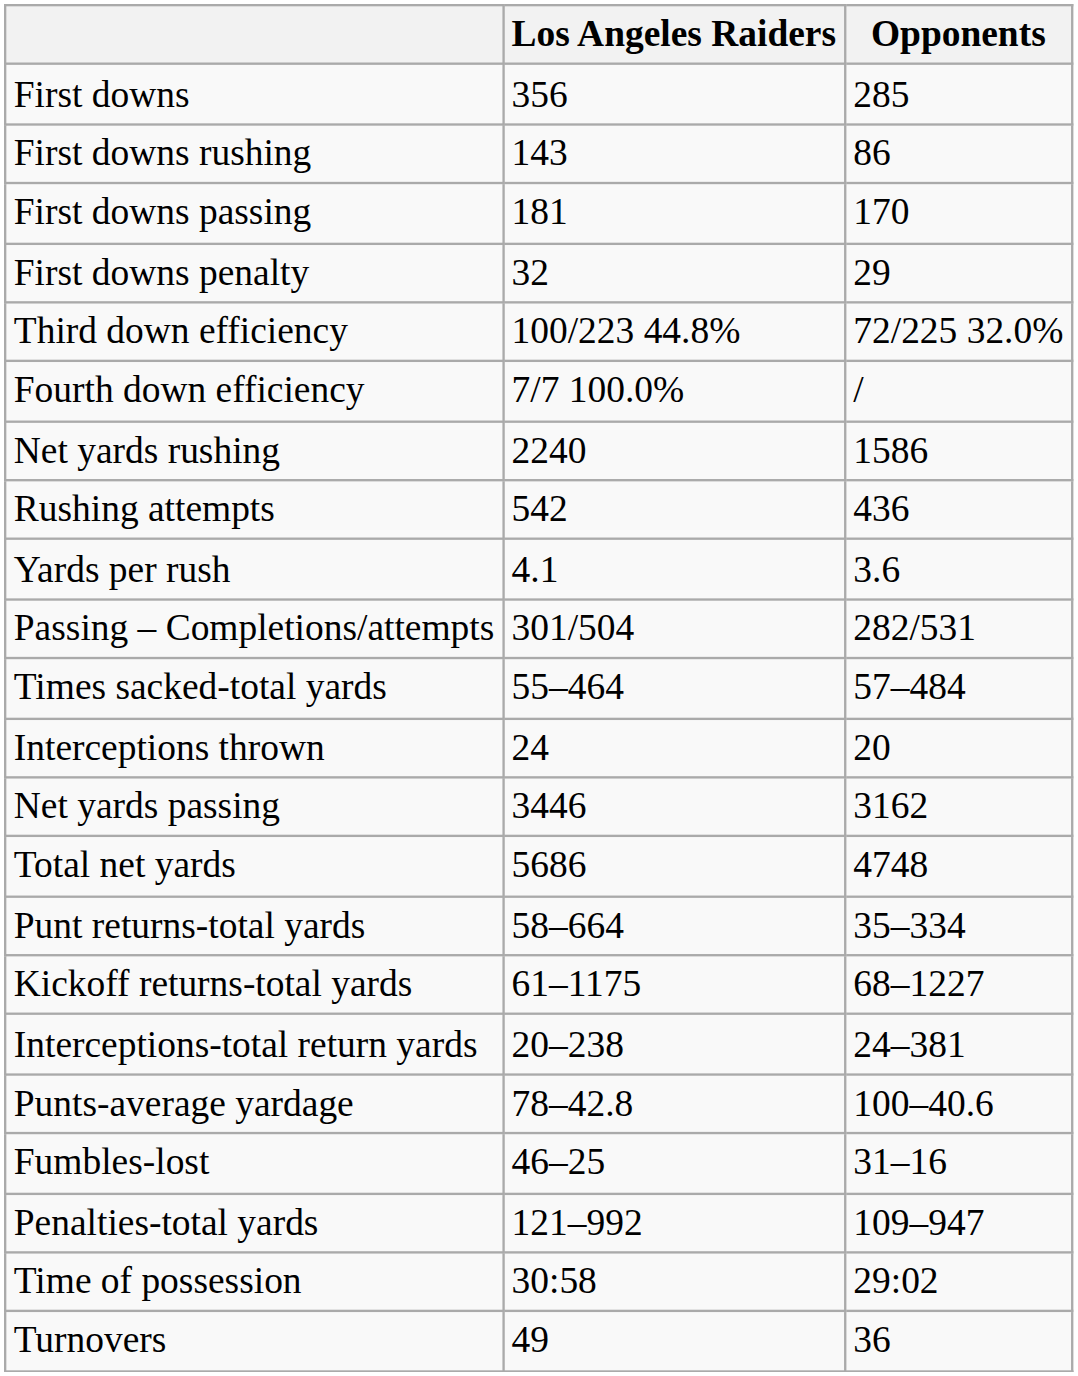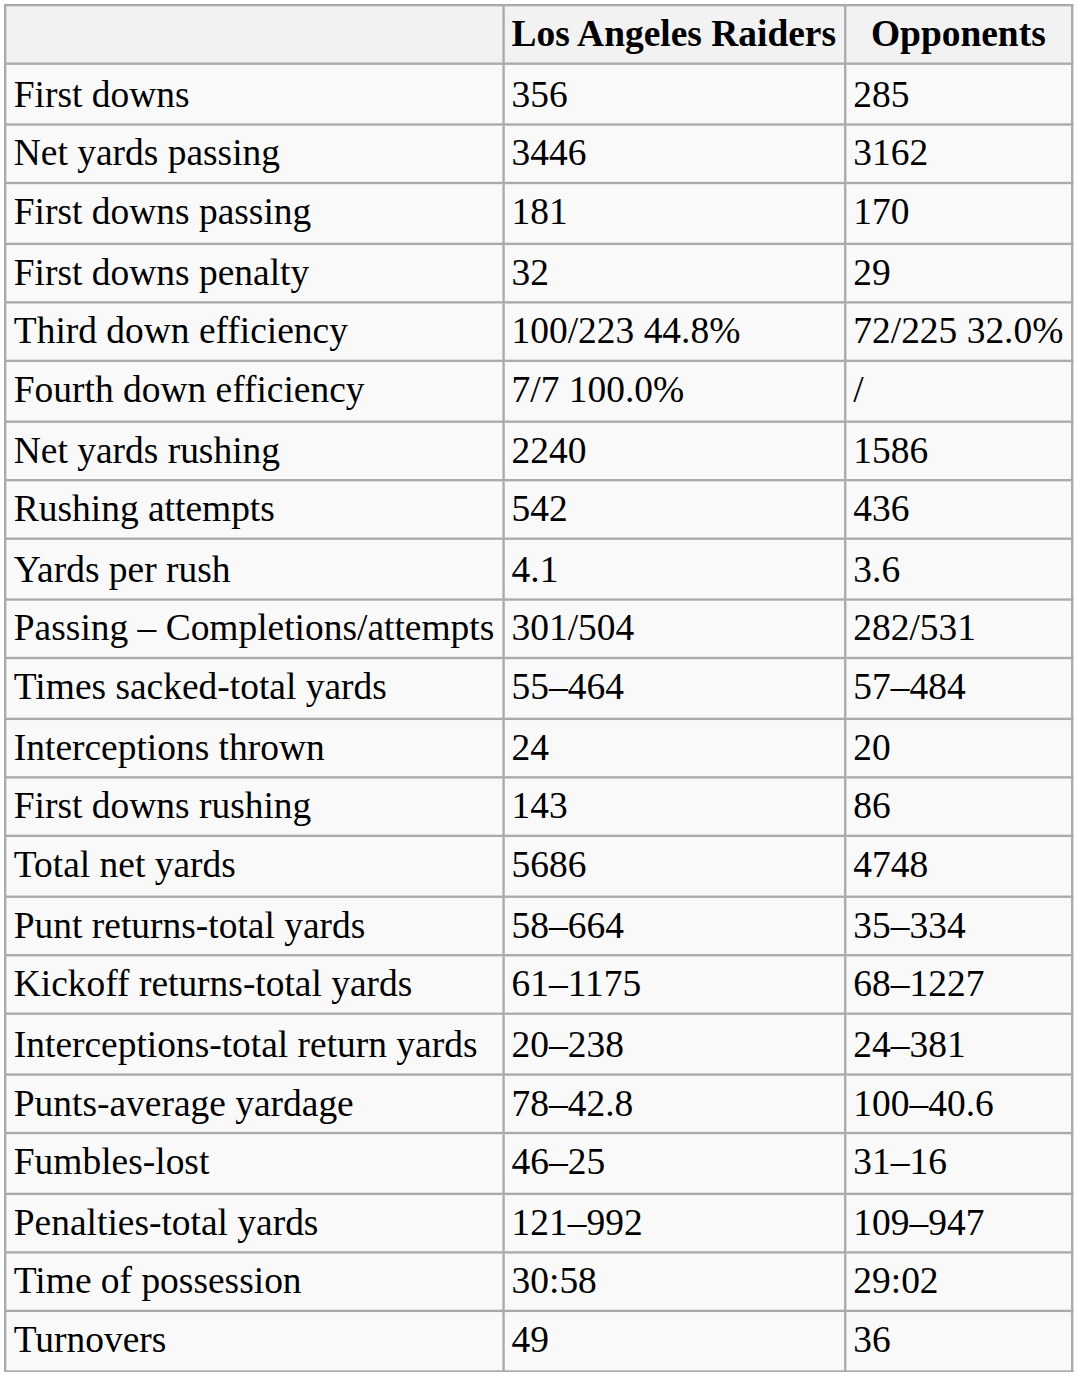rows swapped: First downs rushing <-> Net yards passing
